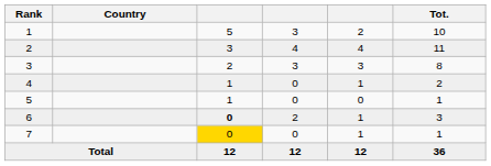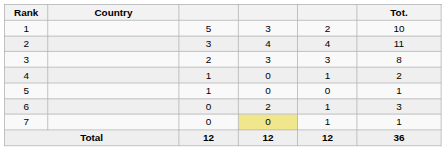6 | column 3: bold -> normal
7 | column 3: gold background -> no background
7 | column 4: no background -> khaki background
